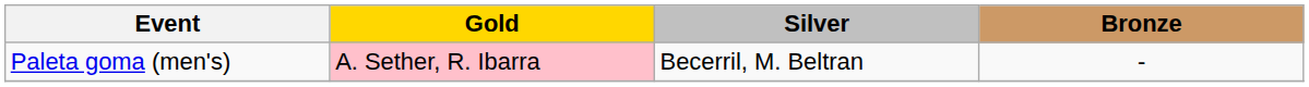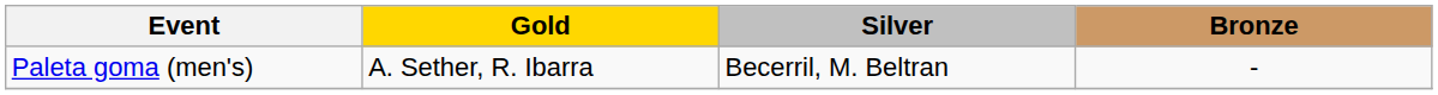Paleta goma (men's) | Gold: pink background -> no background
